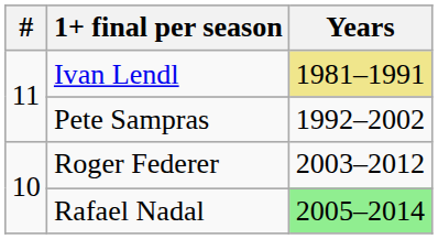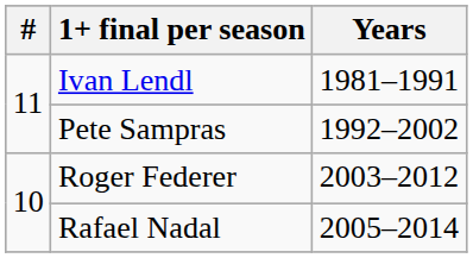Ivan Lendl | Years: khaki background -> no background
Rafael Nadal | Years: lightgreen background -> no background
